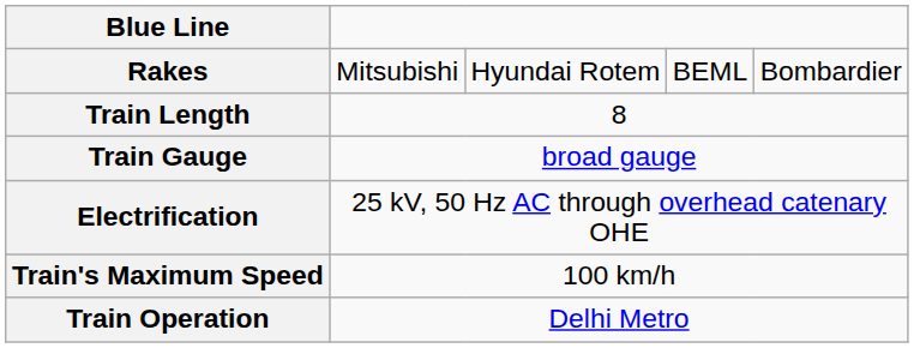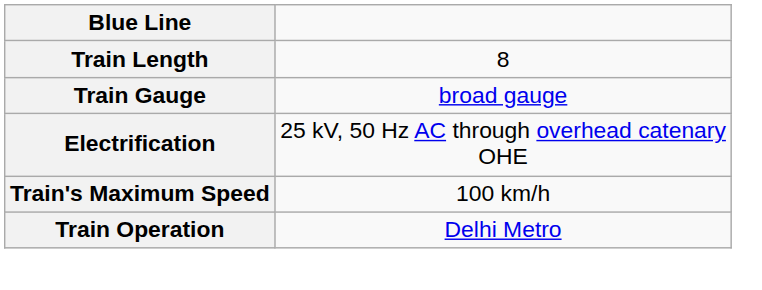- row: Rakes | Mitsubishi | Hyundai Rotem | BEML | Bombardier
